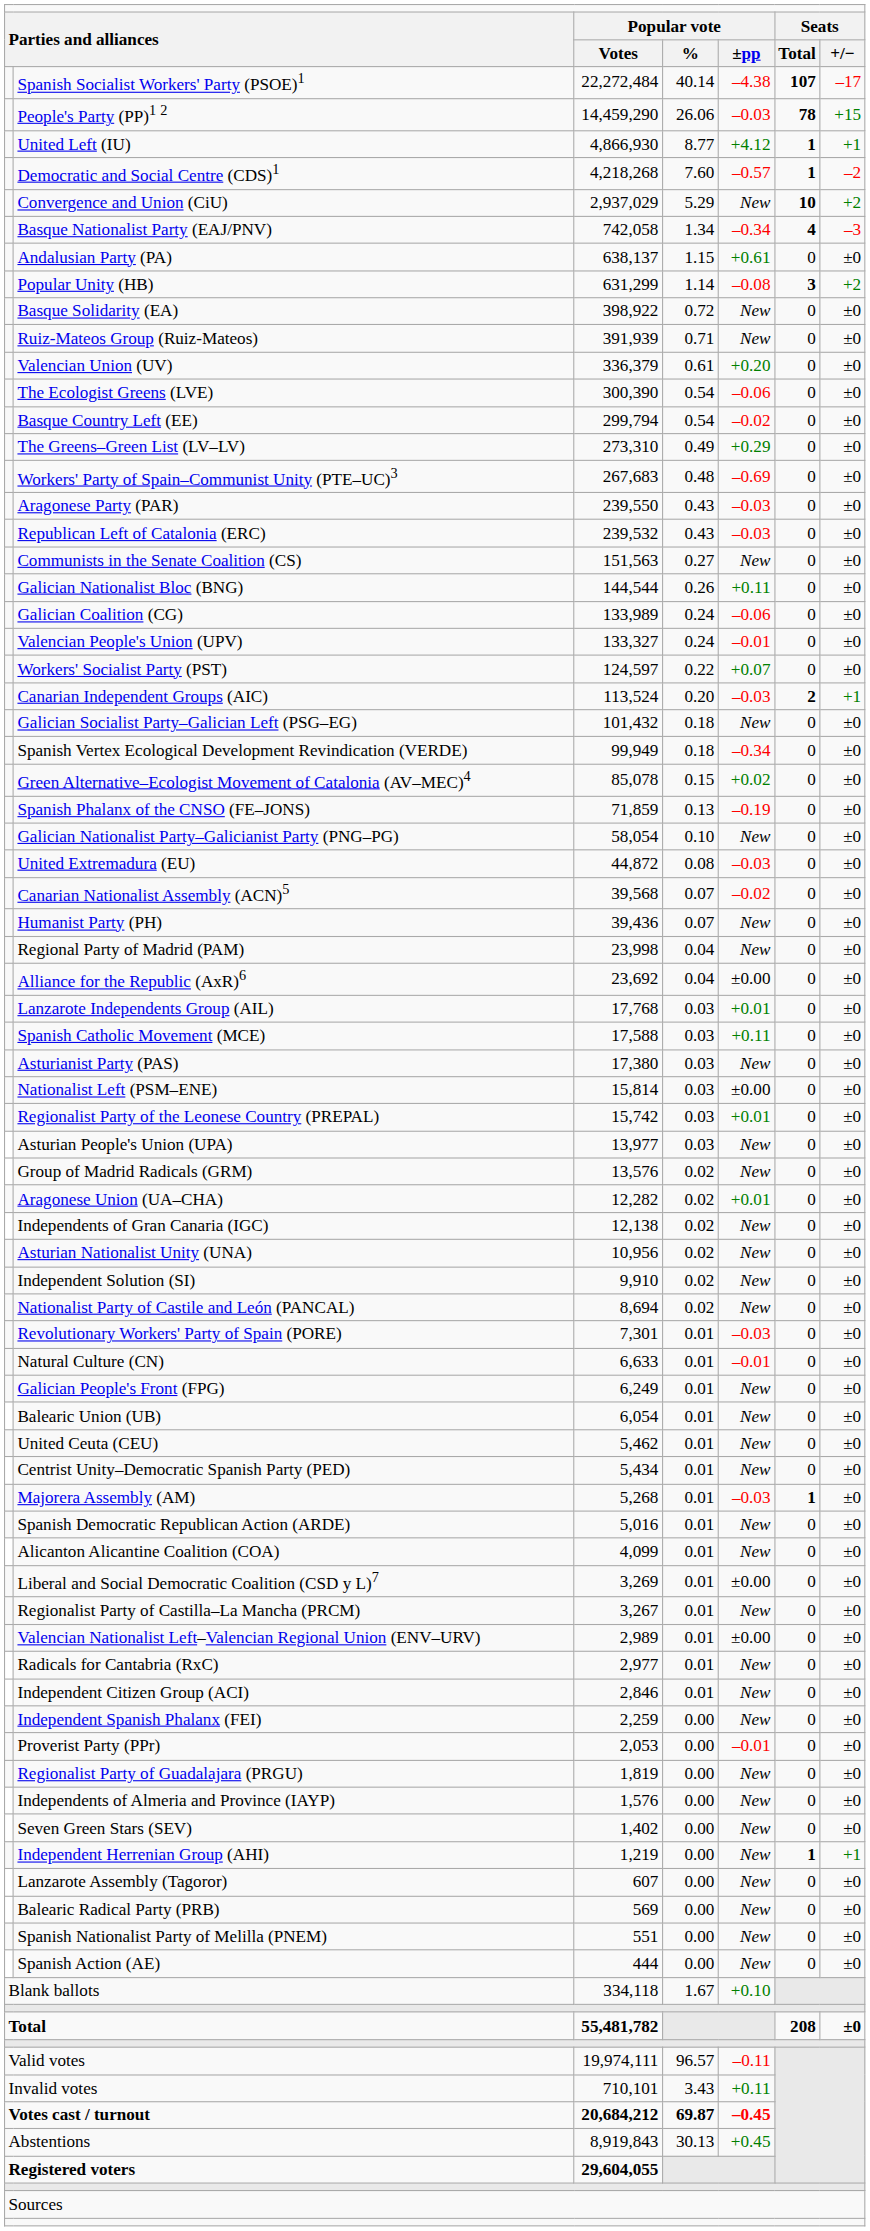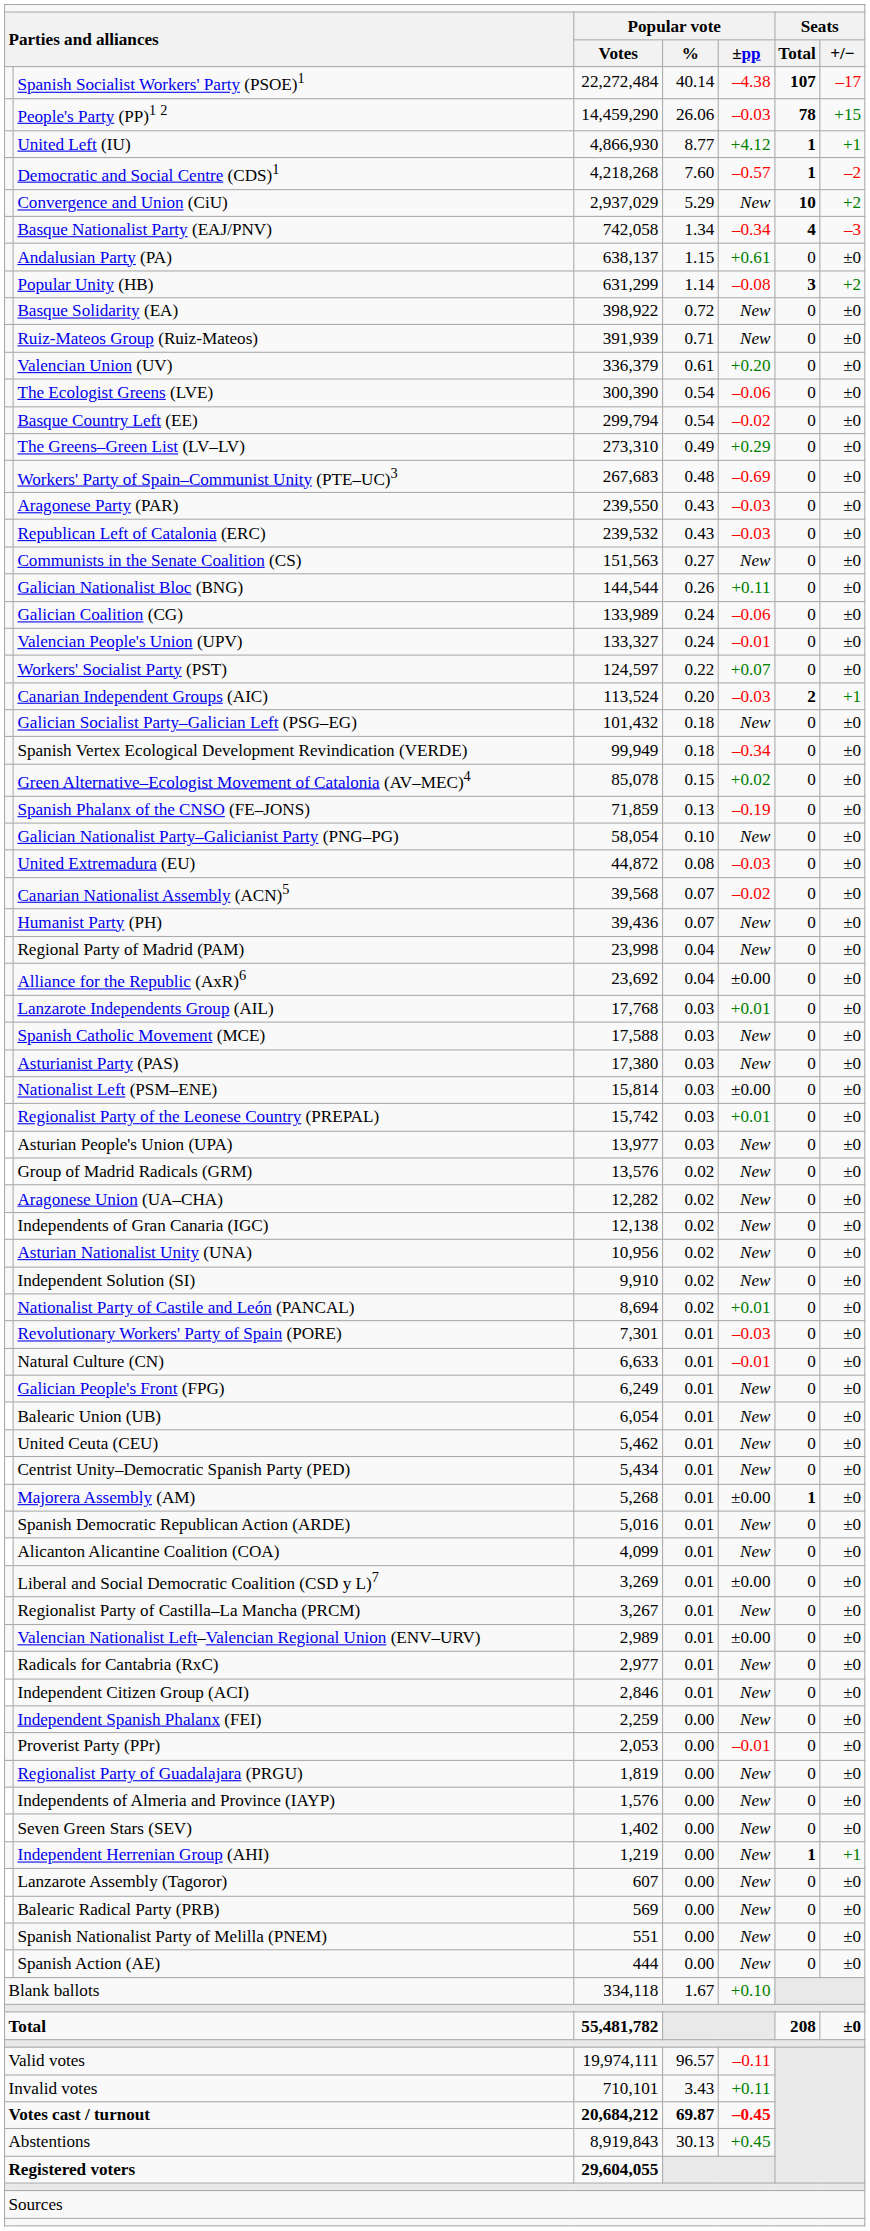Spanish Catholic Movement (MCE) | column 5: +0.11 -> New
Aragonese Union (UA–CHA) | column 5: +0.01 -> New
Nationalist Party of Castile and León (PANCAL) | column 5: New -> +0.01
Majorera Assembly (AM) | column 5: –0.03 -> ±0.00
